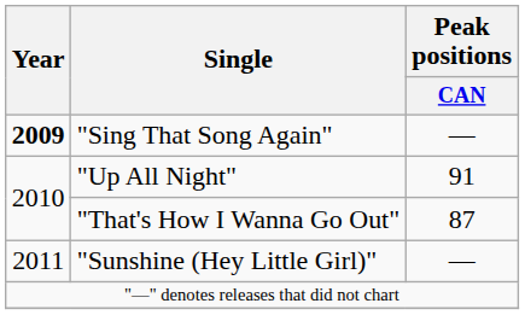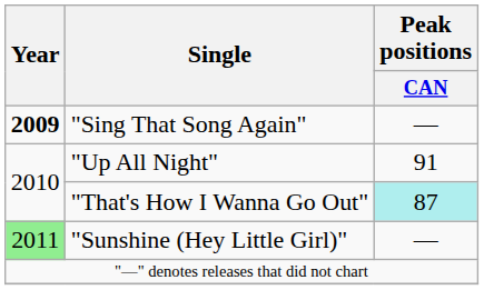"That's How I Wanna Go Out" | Peak positions / CAN: no background -> paleturquoise background
"Sunshine (Hey Little Girl)" | Year: no background -> lightgreen background
